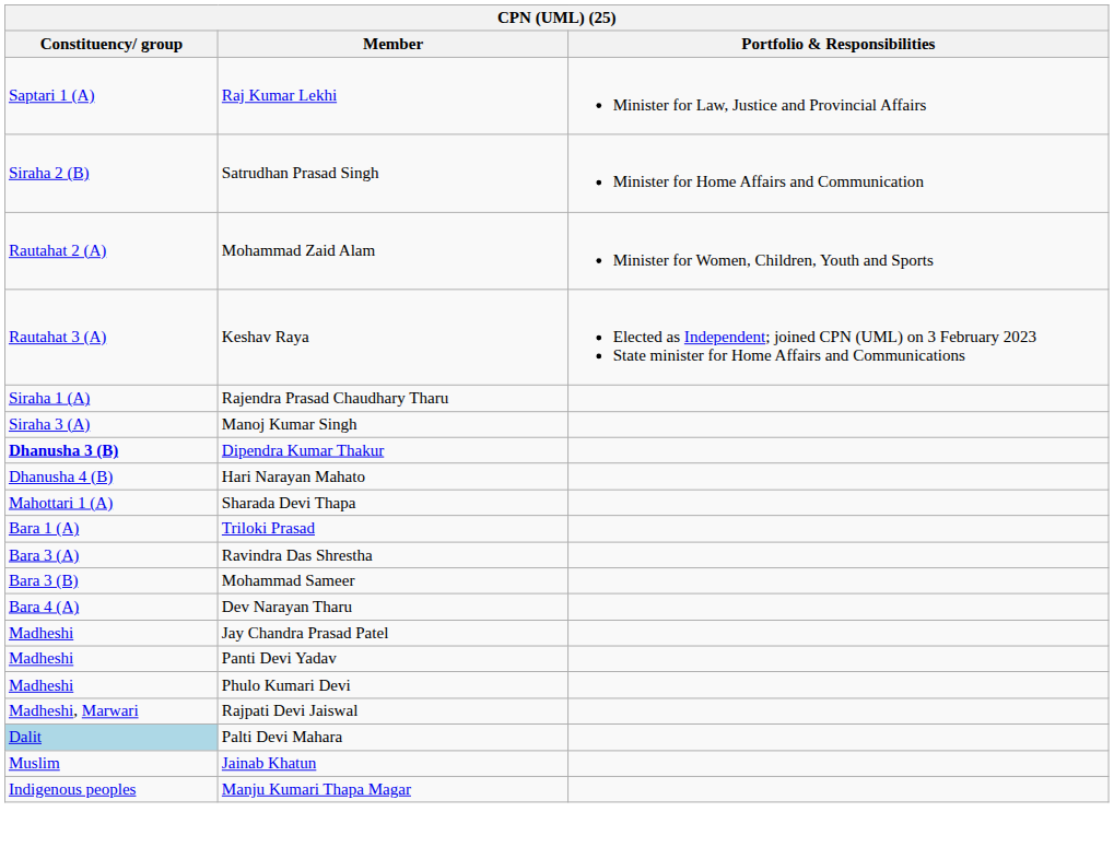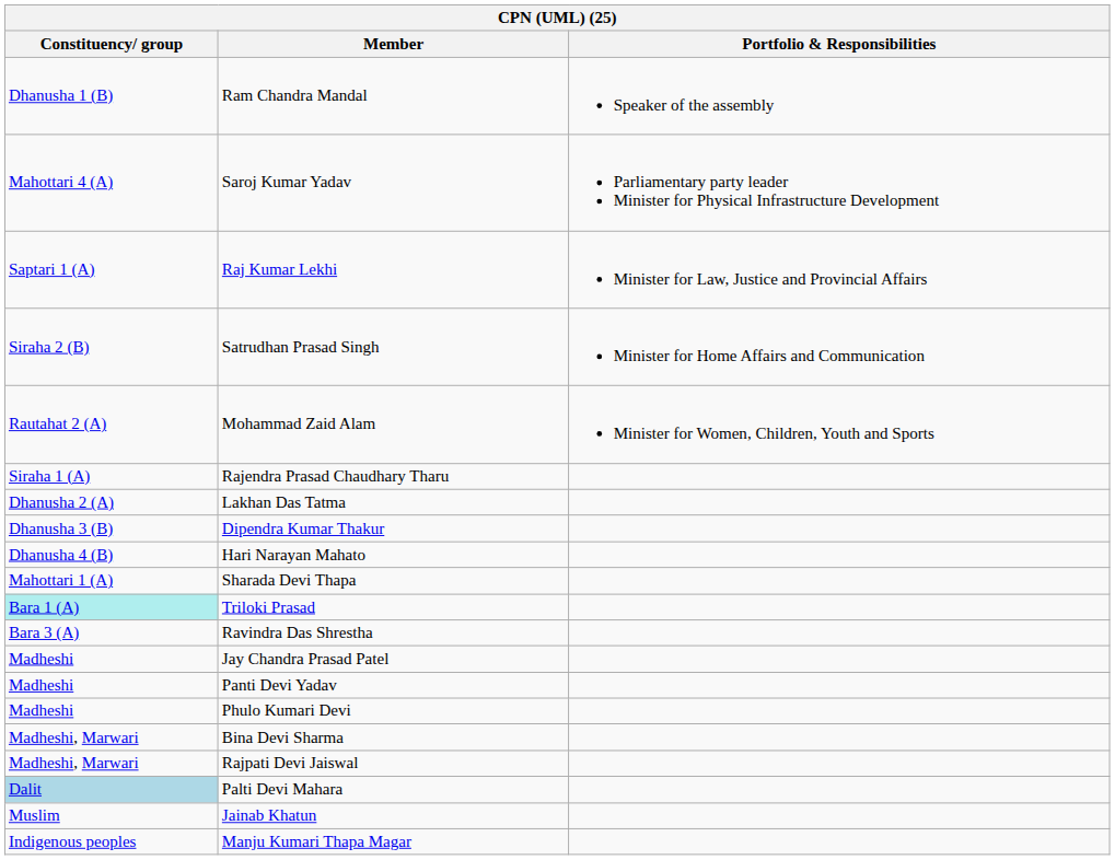+ row: Dhanusha 1 (B) | Ram Chandra Mandal | Speaker of the assembly
+ row: Mahottari 4 (A) | Saroj Kumar Yadav | Parliamentary party leader Minister for Physical Infrastructure Development
- row: Rautahat 3 (A) | Keshav Raya | Elected as Independent; joined CPN (UML) on 3 February 2023 State minister for Home Affairs and Communications
- row: Siraha 3 (A) | Manoj Kumar Singh
+ row: Dhanusha 2 (A) | Lakhan Das Tatma
Dipendra Kumar Thakur | Constituency/ group: bold -> normal
Triloki Prasad | Constituency/ group: no background -> paleturquoise background
- row: Bara 3 (B) | Mohammad Sameer
- row: Bara 4 (A) | Dev Narayan Tharu
+ row: Madheshi, Marwari | Bina Devi Sharma
